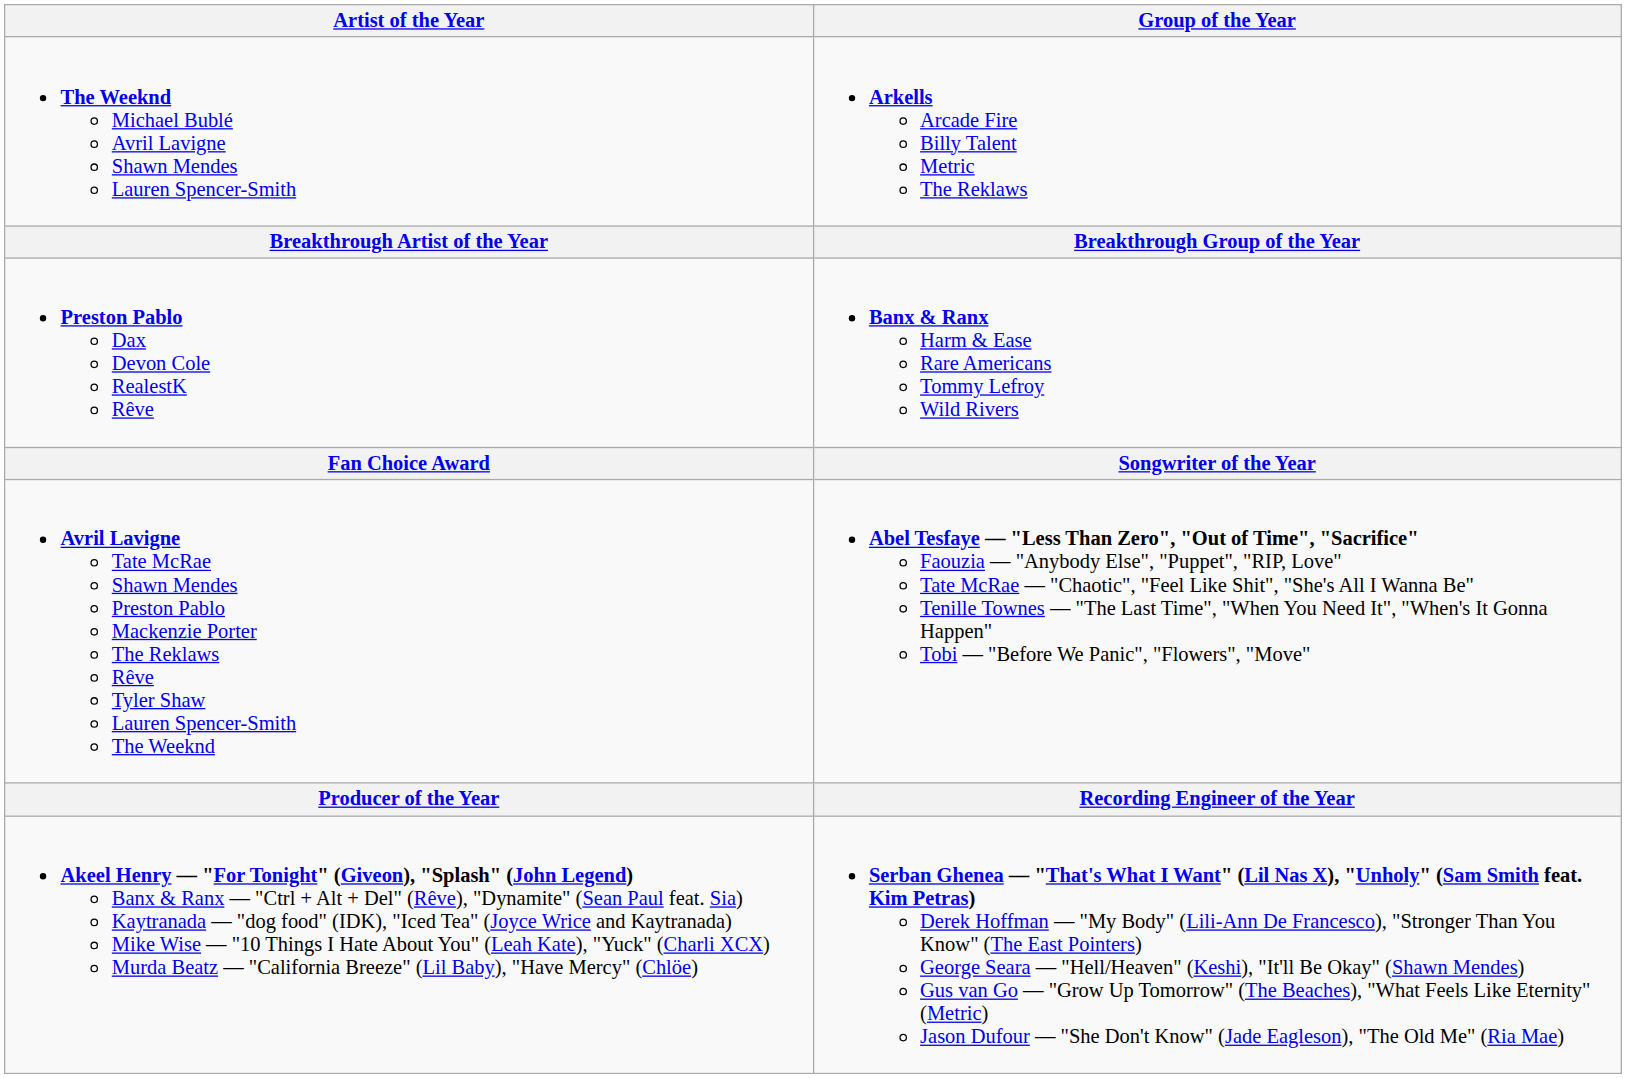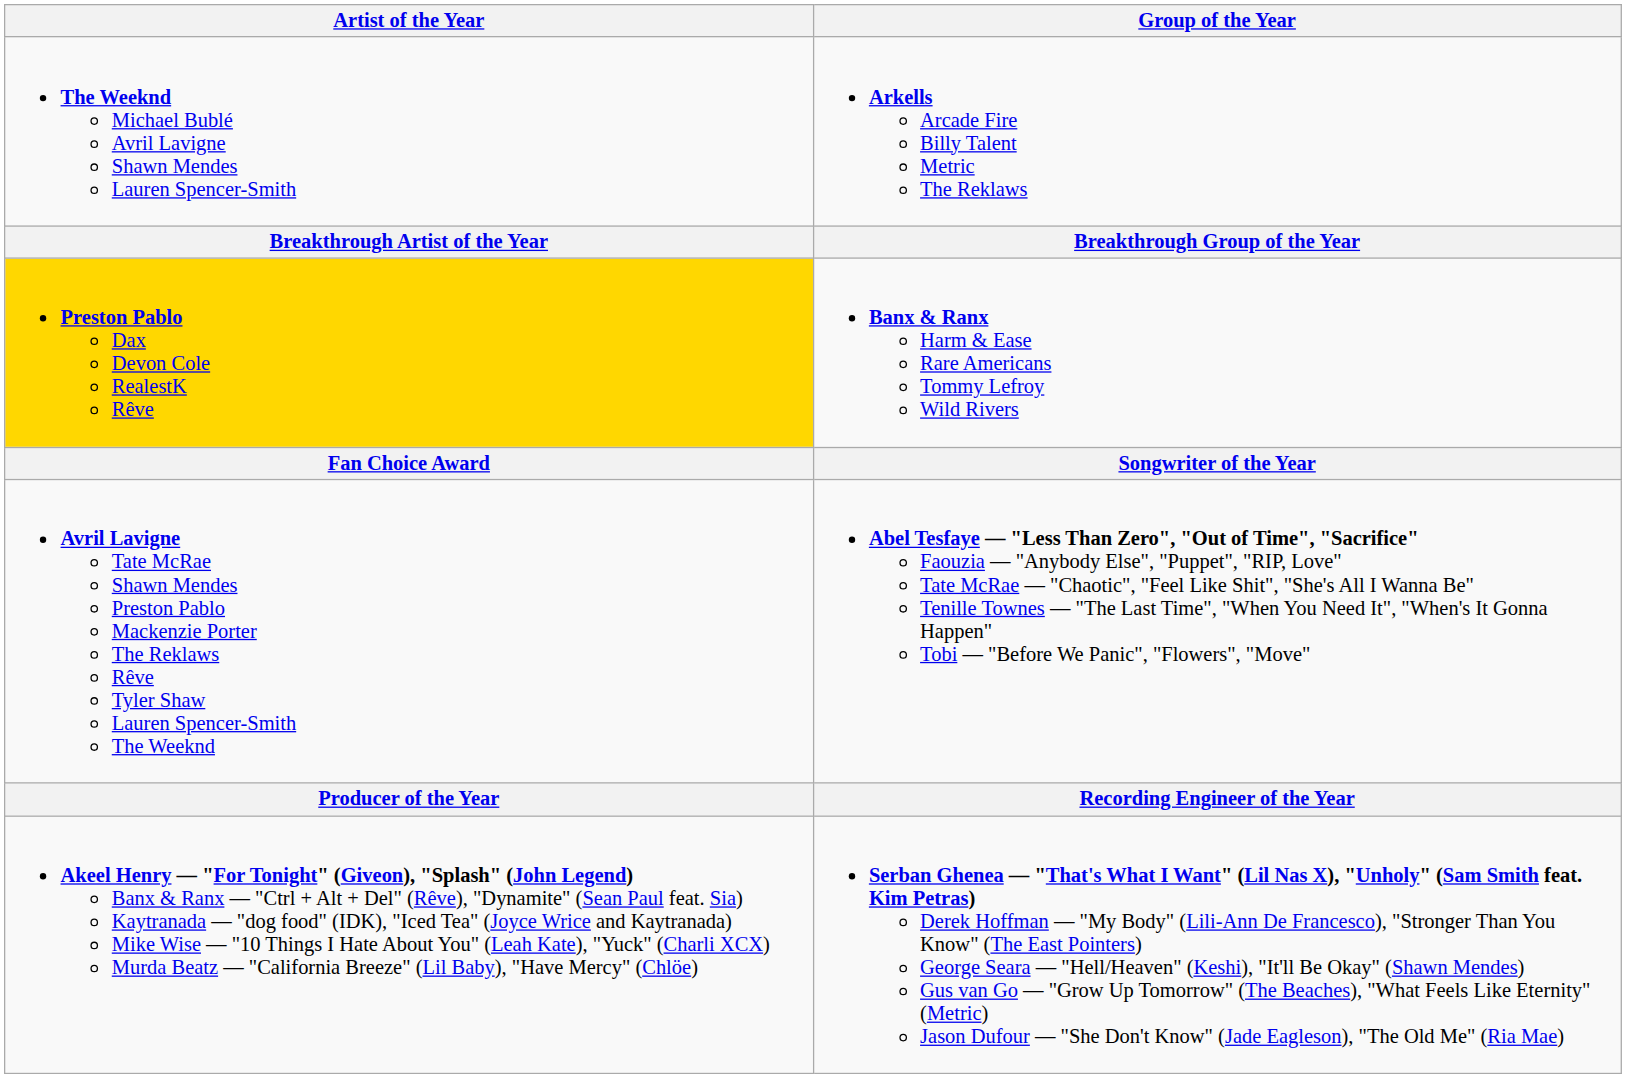Preston Pablo Dax Devon Cole RealestK Rêve | Artist of the Year: no background -> gold background
